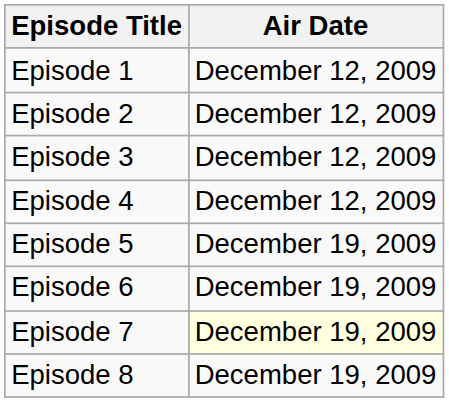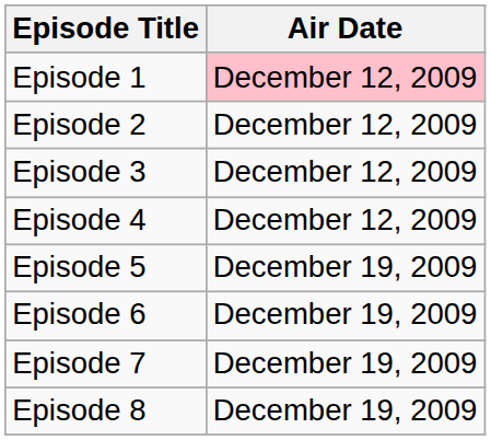Episode 1 | Air Date: no background -> pink background
Episode 7 | Air Date: lightyellow background -> no background
